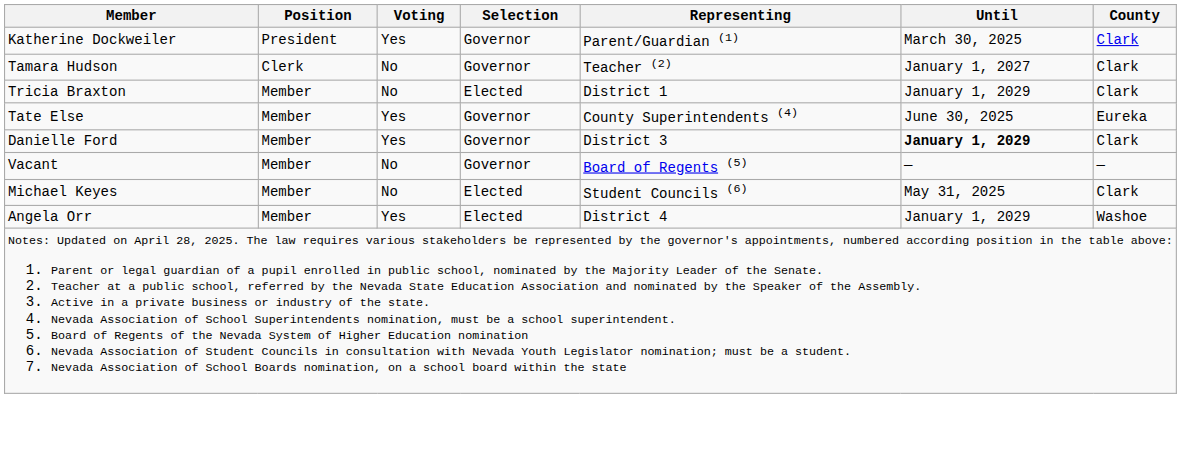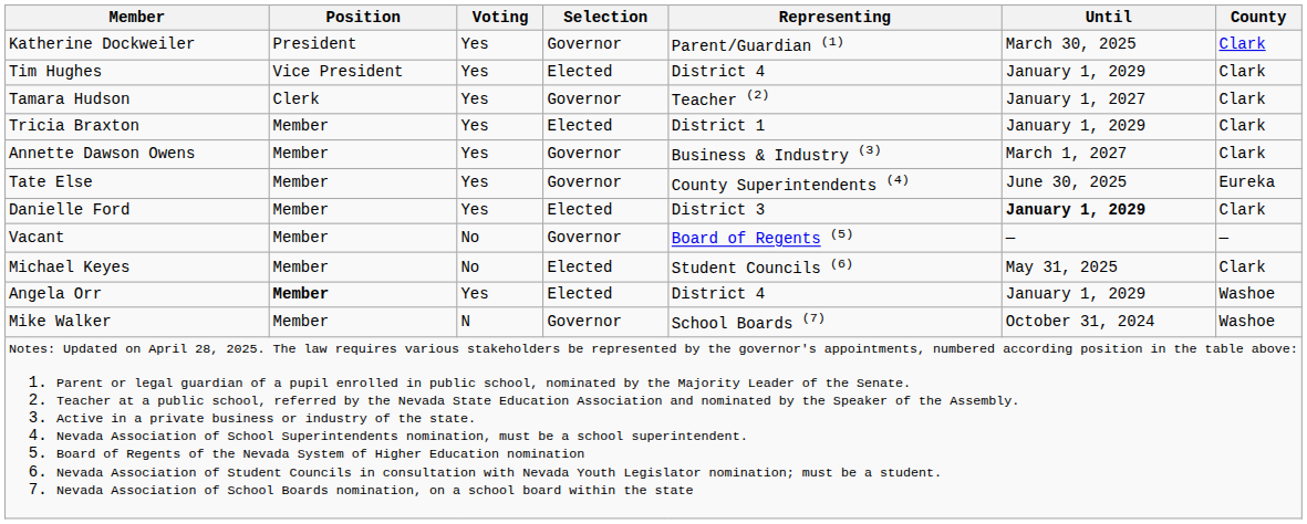+ row: Tim Hughes | Vice President | Yes | Elected | District 4 | January 1, 2029 | Clark
Tamara Hudson | Voting: No -> Yes
Tricia Braxton | Voting: No -> Yes
+ row: Annette Dawson Owens | Member | Yes | Governor | Business & Industry (3) | March 1, 2027 | Clark
Danielle Ford | Selection: Governor -> Elected
Angela Orr | Position: normal -> bold
+ row: Mike Walker | Member | N | Governor | School Boards (7) | October 31, 2024 | Washoe
